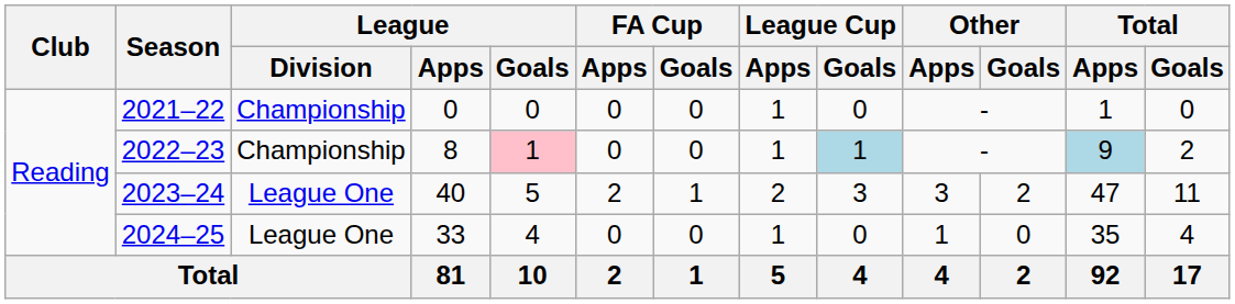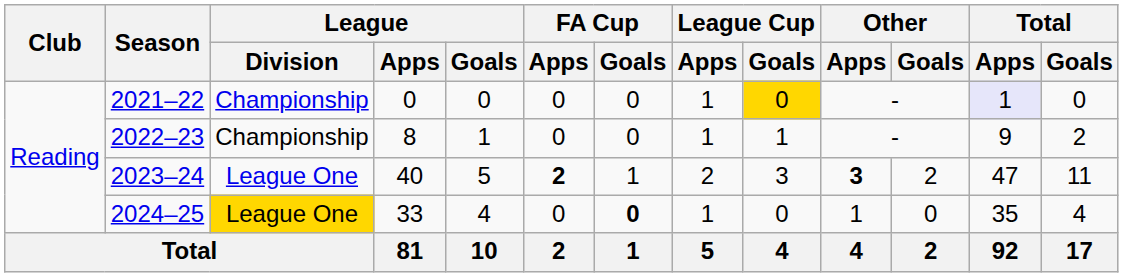2021–22 | League Cup / Goals: no background -> gold background
2021–22 | Total / Apps: no background -> lavender background
2022–23 | League / Goals: pink background -> no background
2022–23 | League Cup / Goals: lightblue background -> no background
2022–23 | Total / Apps: lightblue background -> no background
2023–24 | FA Cup / Apps: normal -> bold
2023–24 | Other / Apps: normal -> bold
2024–25 | League / Division: no background -> gold background
2024–25 | FA Cup / Goals: normal -> bold
